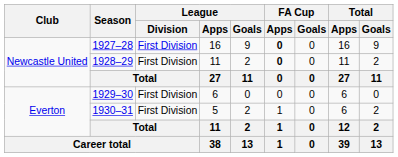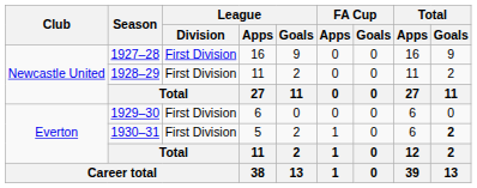1927–28 | FA Cup / Apps: bold -> normal
1928–29 | FA Cup / Apps: bold -> normal
1930–31 | Total / Goals: normal -> bold
